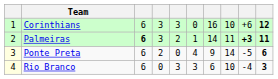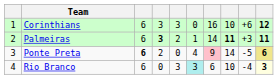Palmeiras | column 3: bold -> normal
Palmeiras | column 4: normal -> bold
Palmeiras | column 8: normal -> bold
Palmeiras | column 9: bold -> normal
Ponte Preta | column 1: lightyellow background -> no background
Ponte Preta | column 3: normal -> bold
Ponte Preta | column 7: no background -> pink background
Ponte Preta | column 10: no background -> khaki background
Rio Branco | column 1: lightyellow background -> no background
Rio Branco | column 6: no background -> paleturquoise background
Rio Branco | column 10: no background -> lightyellow background
